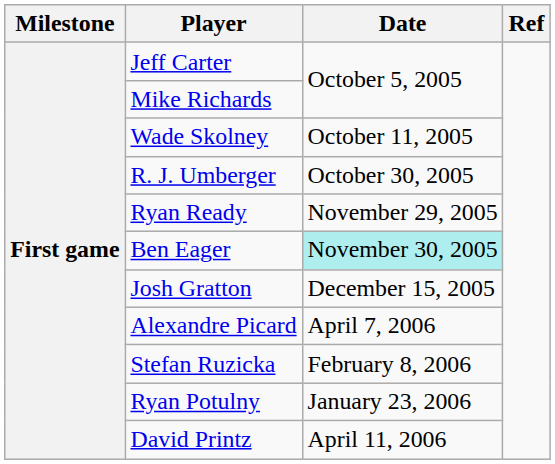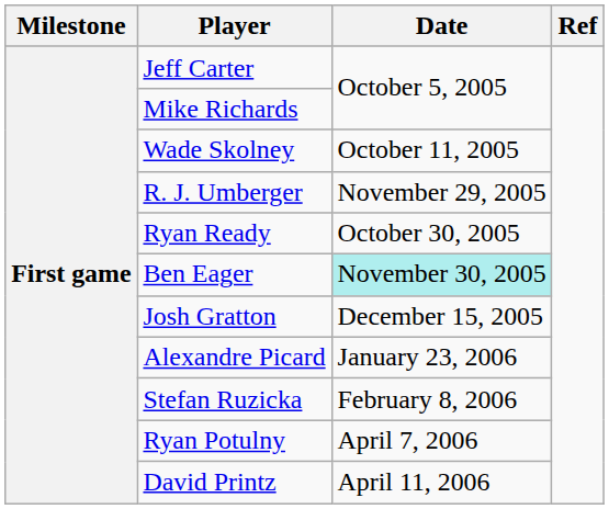R. J. Umberger | Date: October 30, 2005 -> November 29, 2005
Ryan Ready | Date: November 29, 2005 -> October 30, 2005
Alexandre Picard | Date: April 7, 2006 -> January 23, 2006
Ryan Potulny | Date: January 23, 2006 -> April 7, 2006
